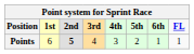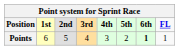Points | 2nd: bold -> normal
Points | 6th: normal -> bold
